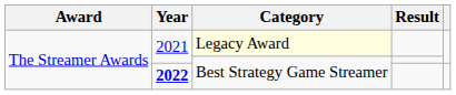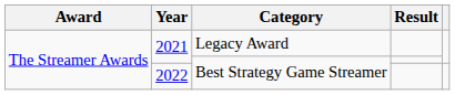2021 / Legacy Award | Category: lightyellow background -> no background
2022 | Year: bold -> normal
